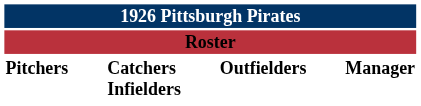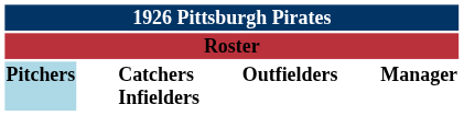Pitchers | column 1: no background -> lightblue background
